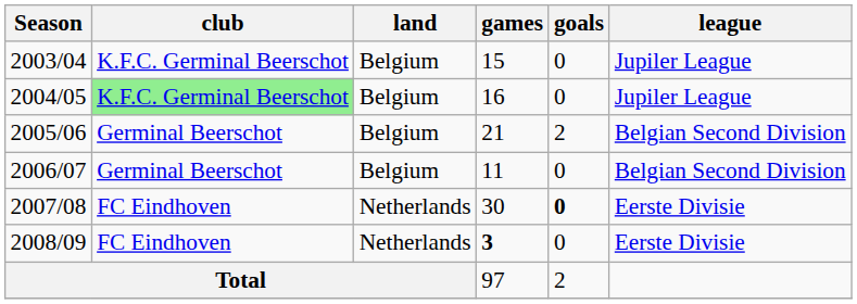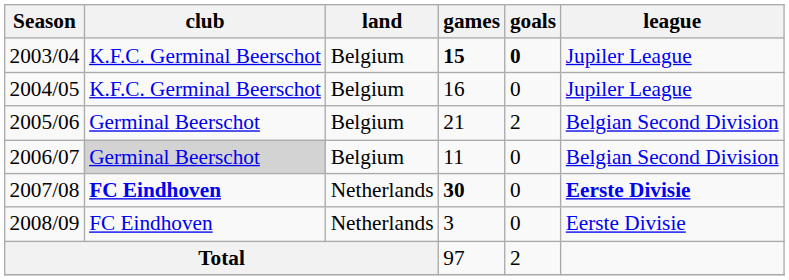2003/04 | games: normal -> bold
2003/04 | goals: normal -> bold
2004/05 | club: lightgreen background -> no background
2006/07 | club: no background -> lightgrey background
2007/08 | club: normal -> bold
2007/08 | games: normal -> bold
2007/08 | goals: bold -> normal
2007/08 | league: normal -> bold
2008/09 | games: bold -> normal
